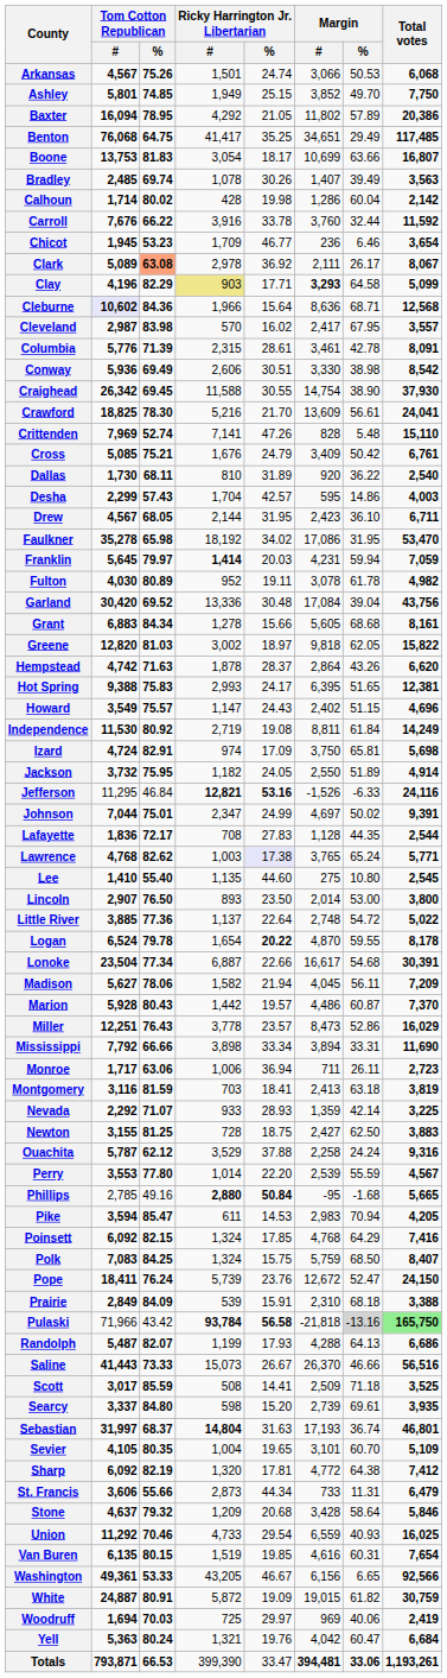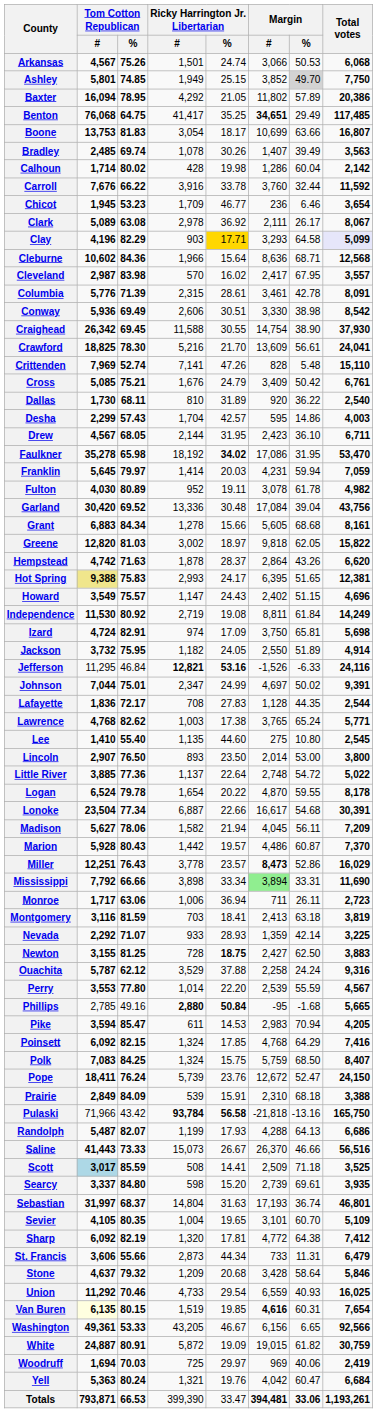Ashley | Margin / %: no background -> lightgrey background
Benton | Margin / #: normal -> bold
Clark | Tom Cotton Republican / %: lightsalmon background -> no background
Clay | Ricky Harrington Jr. Libertarian / #: khaki background -> no background
Clay | Ricky Harrington Jr. Libertarian / %: no background -> gold background
Clay | Margin / #: bold -> normal
Clay | Total votes: no background -> lavender background
Cleburne | Tom Cotton Republican / #: lavender background -> no background
Faulkner | Ricky Harrington Jr. Libertarian / %: normal -> bold
Franklin | Ricky Harrington Jr. Libertarian / #: bold -> normal
Hot Spring | Tom Cotton Republican / #: no background -> khaki background
Lawrence | Ricky Harrington Jr. Libertarian / %: lavender background -> no background
Logan | Ricky Harrington Jr. Libertarian / %: bold -> normal
Miller | Margin / #: normal -> bold
Mississippi | Margin / #: no background -> lightgreen background
Newton | Ricky Harrington Jr. Libertarian / %: normal -> bold
Pulaski | Margin / %: lightgrey background -> no background
Pulaski | Total votes: lightgreen background -> no background
Scott | Tom Cotton Republican / #: no background -> lightblue background
Sebastian | Ricky Harrington Jr. Libertarian / #: bold -> normal
Van Buren | Tom Cotton Republican / #: no background -> lightyellow background
Van Buren | Margin / #: normal -> bold
